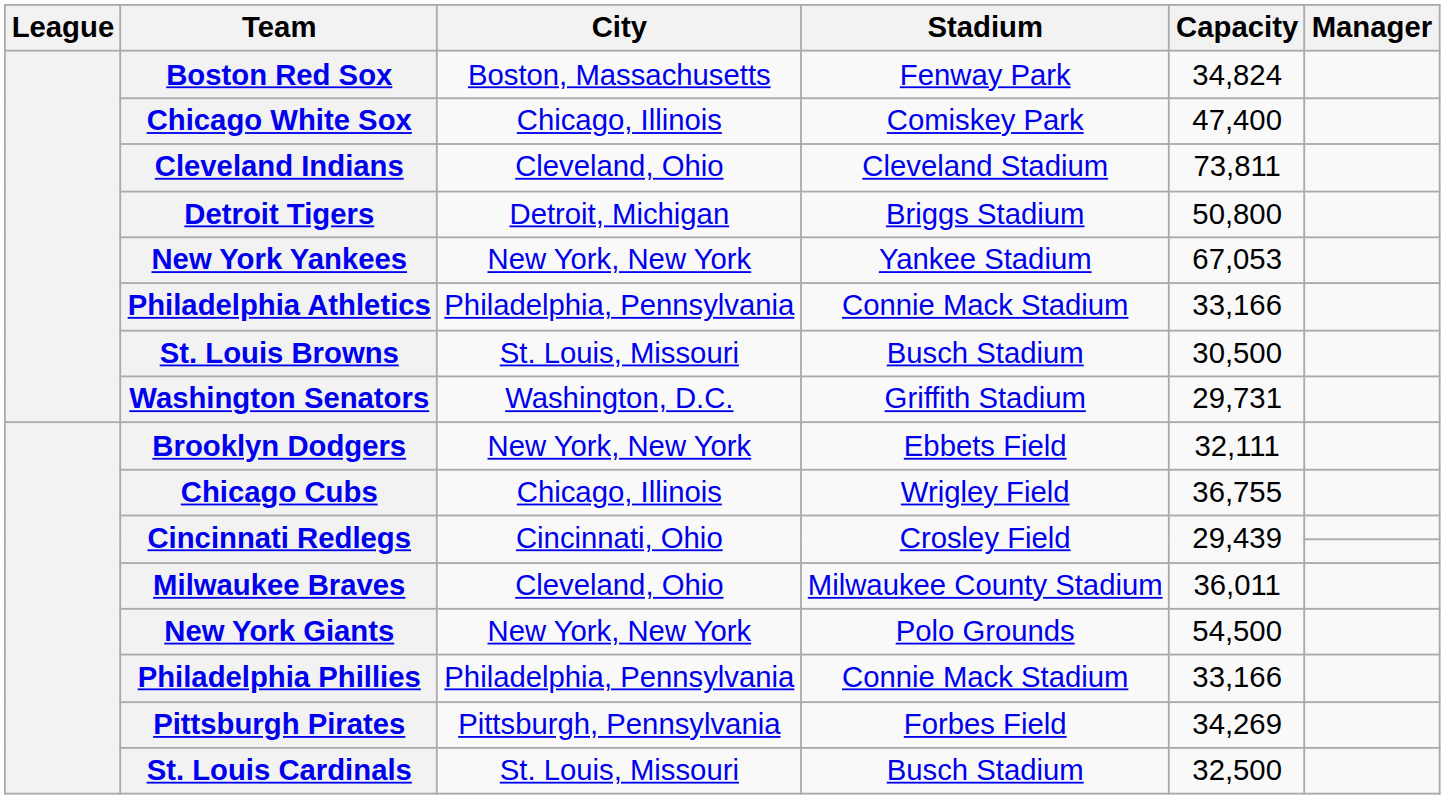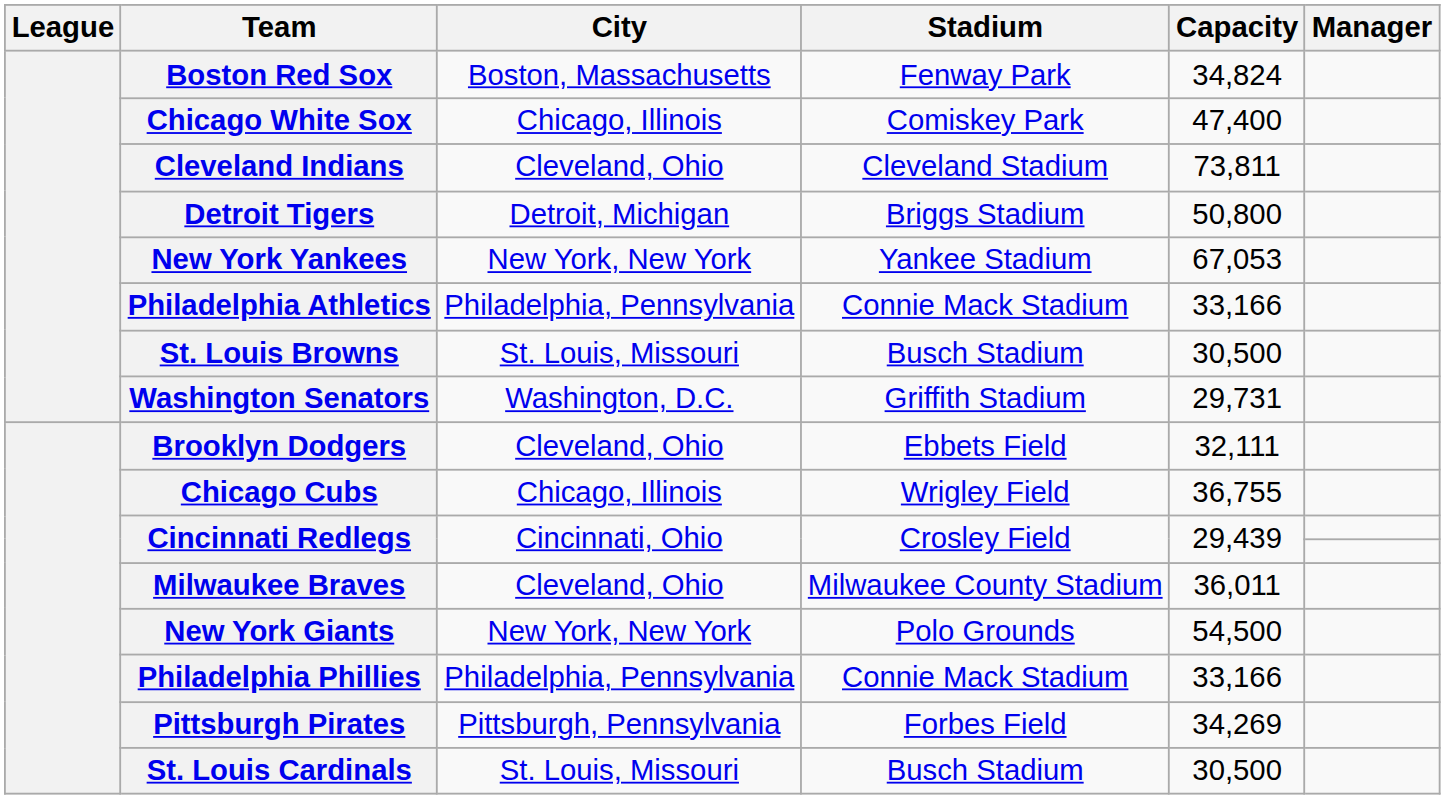Brooklyn Dodgers | City: New York, New York -> Cleveland, Ohio
St. Louis Cardinals | Capacity: 32,500 -> 30,500
